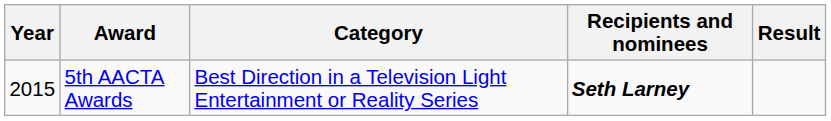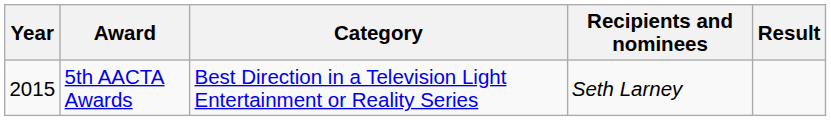5th AACTA Awards | Recipients and nominees: bold -> normal
